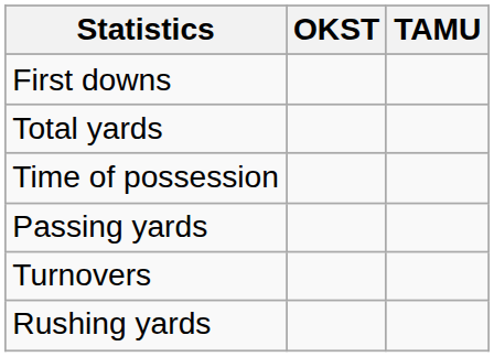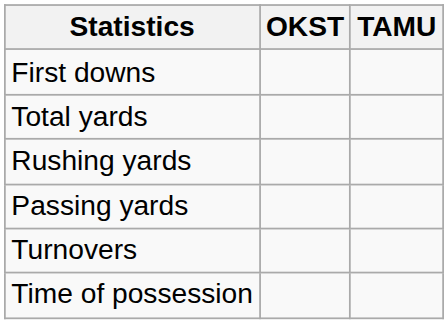rows swapped: Rushing yards <-> Time of possession
